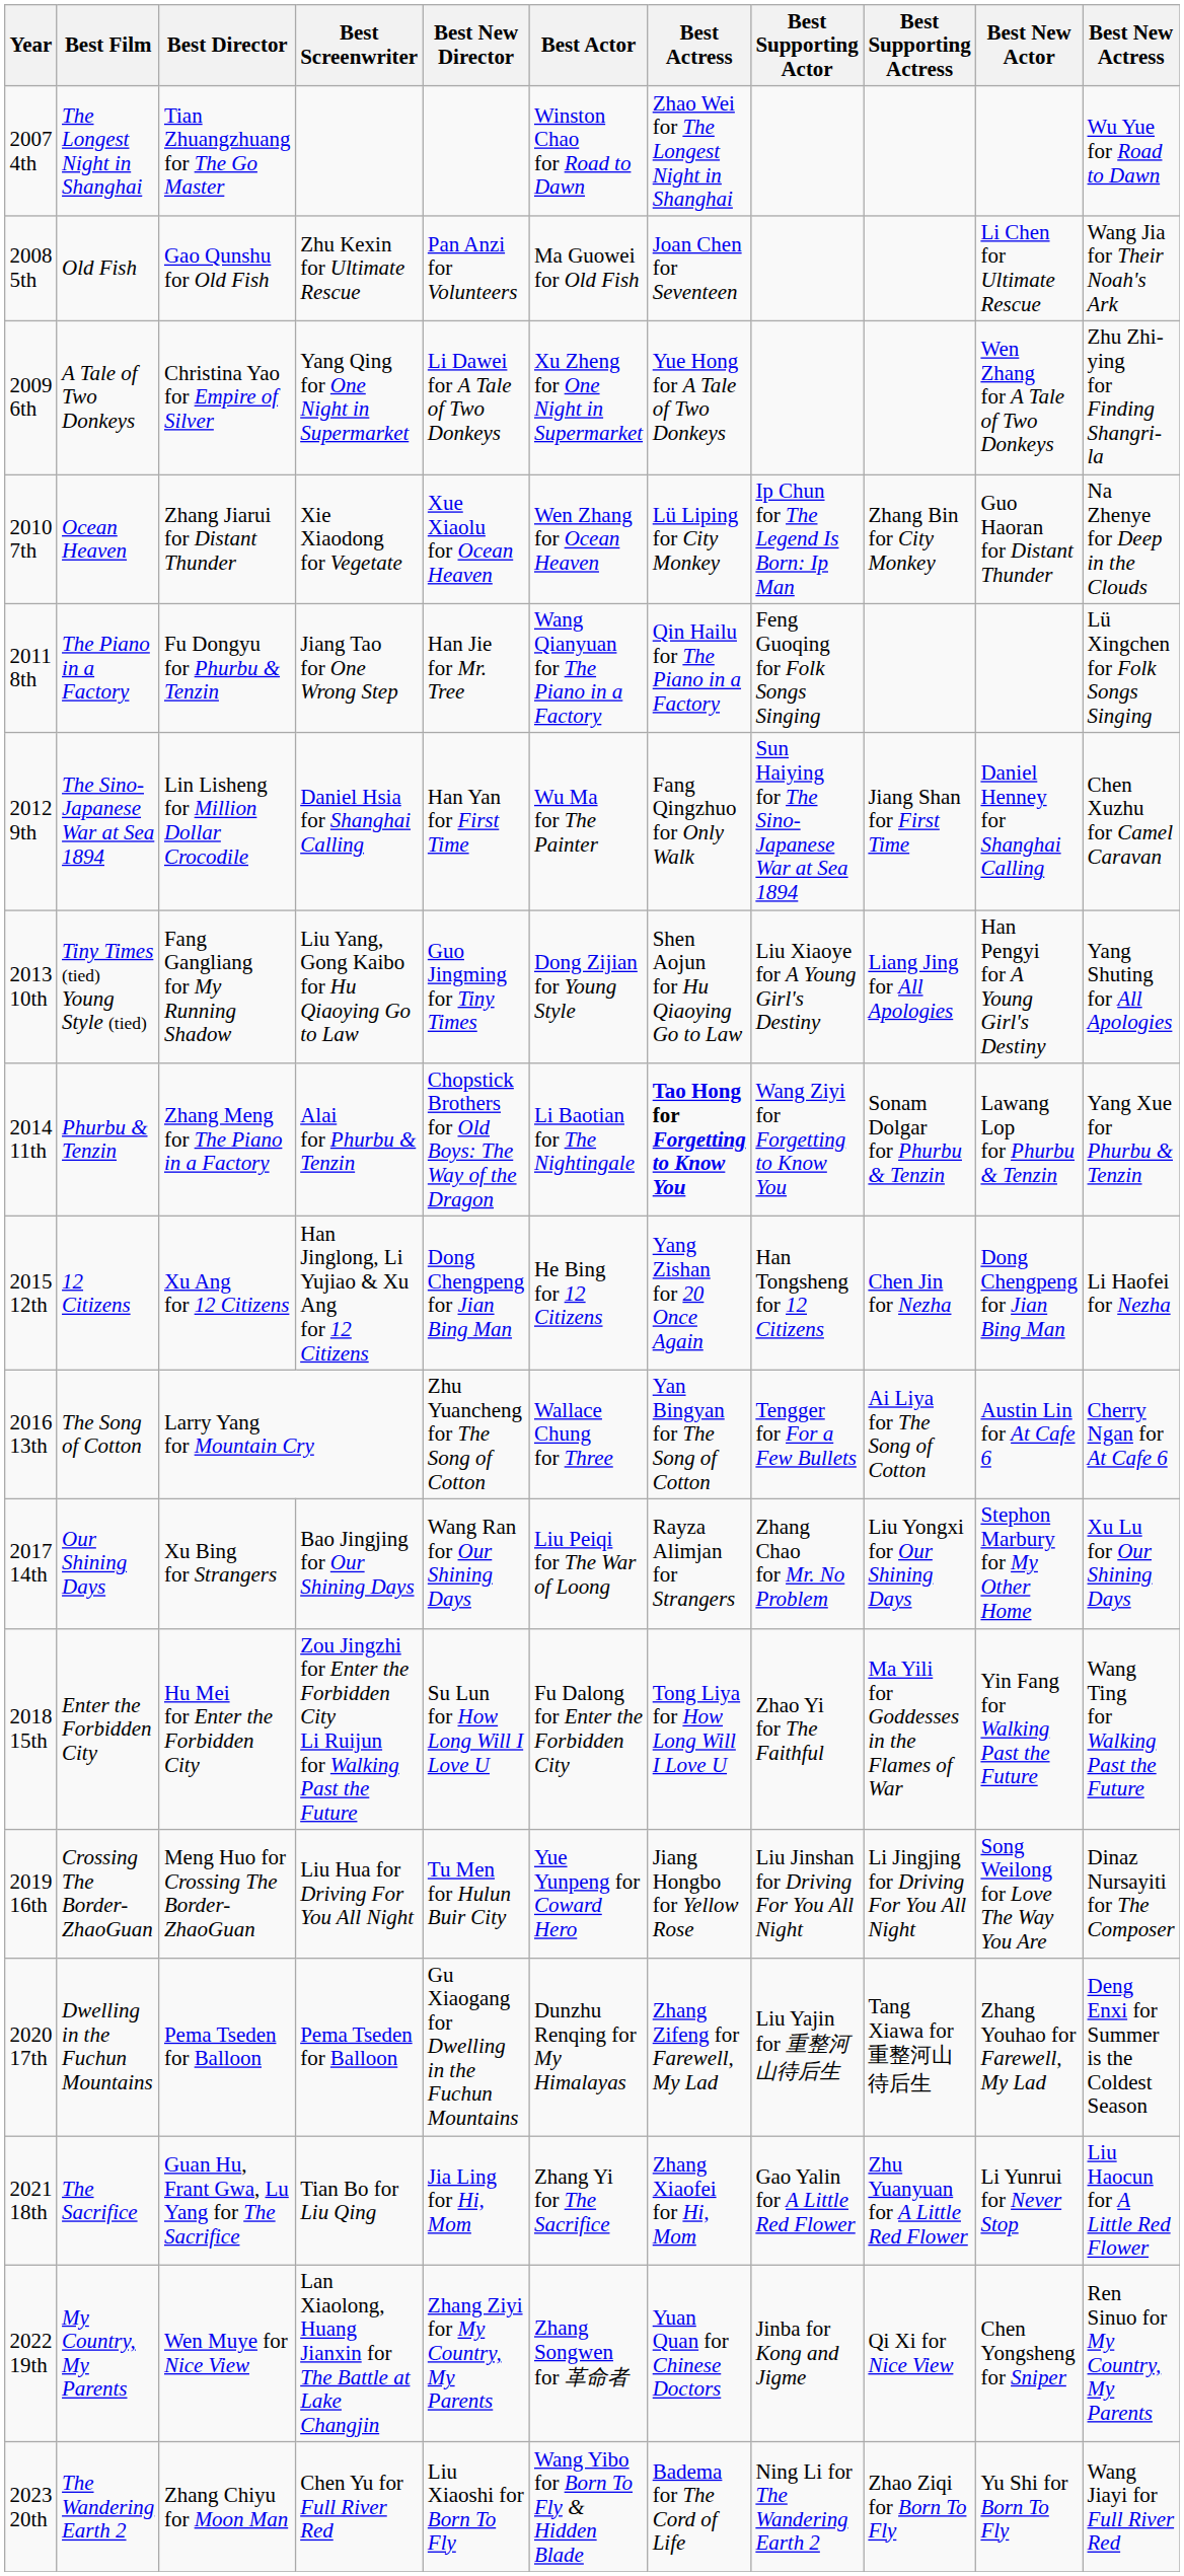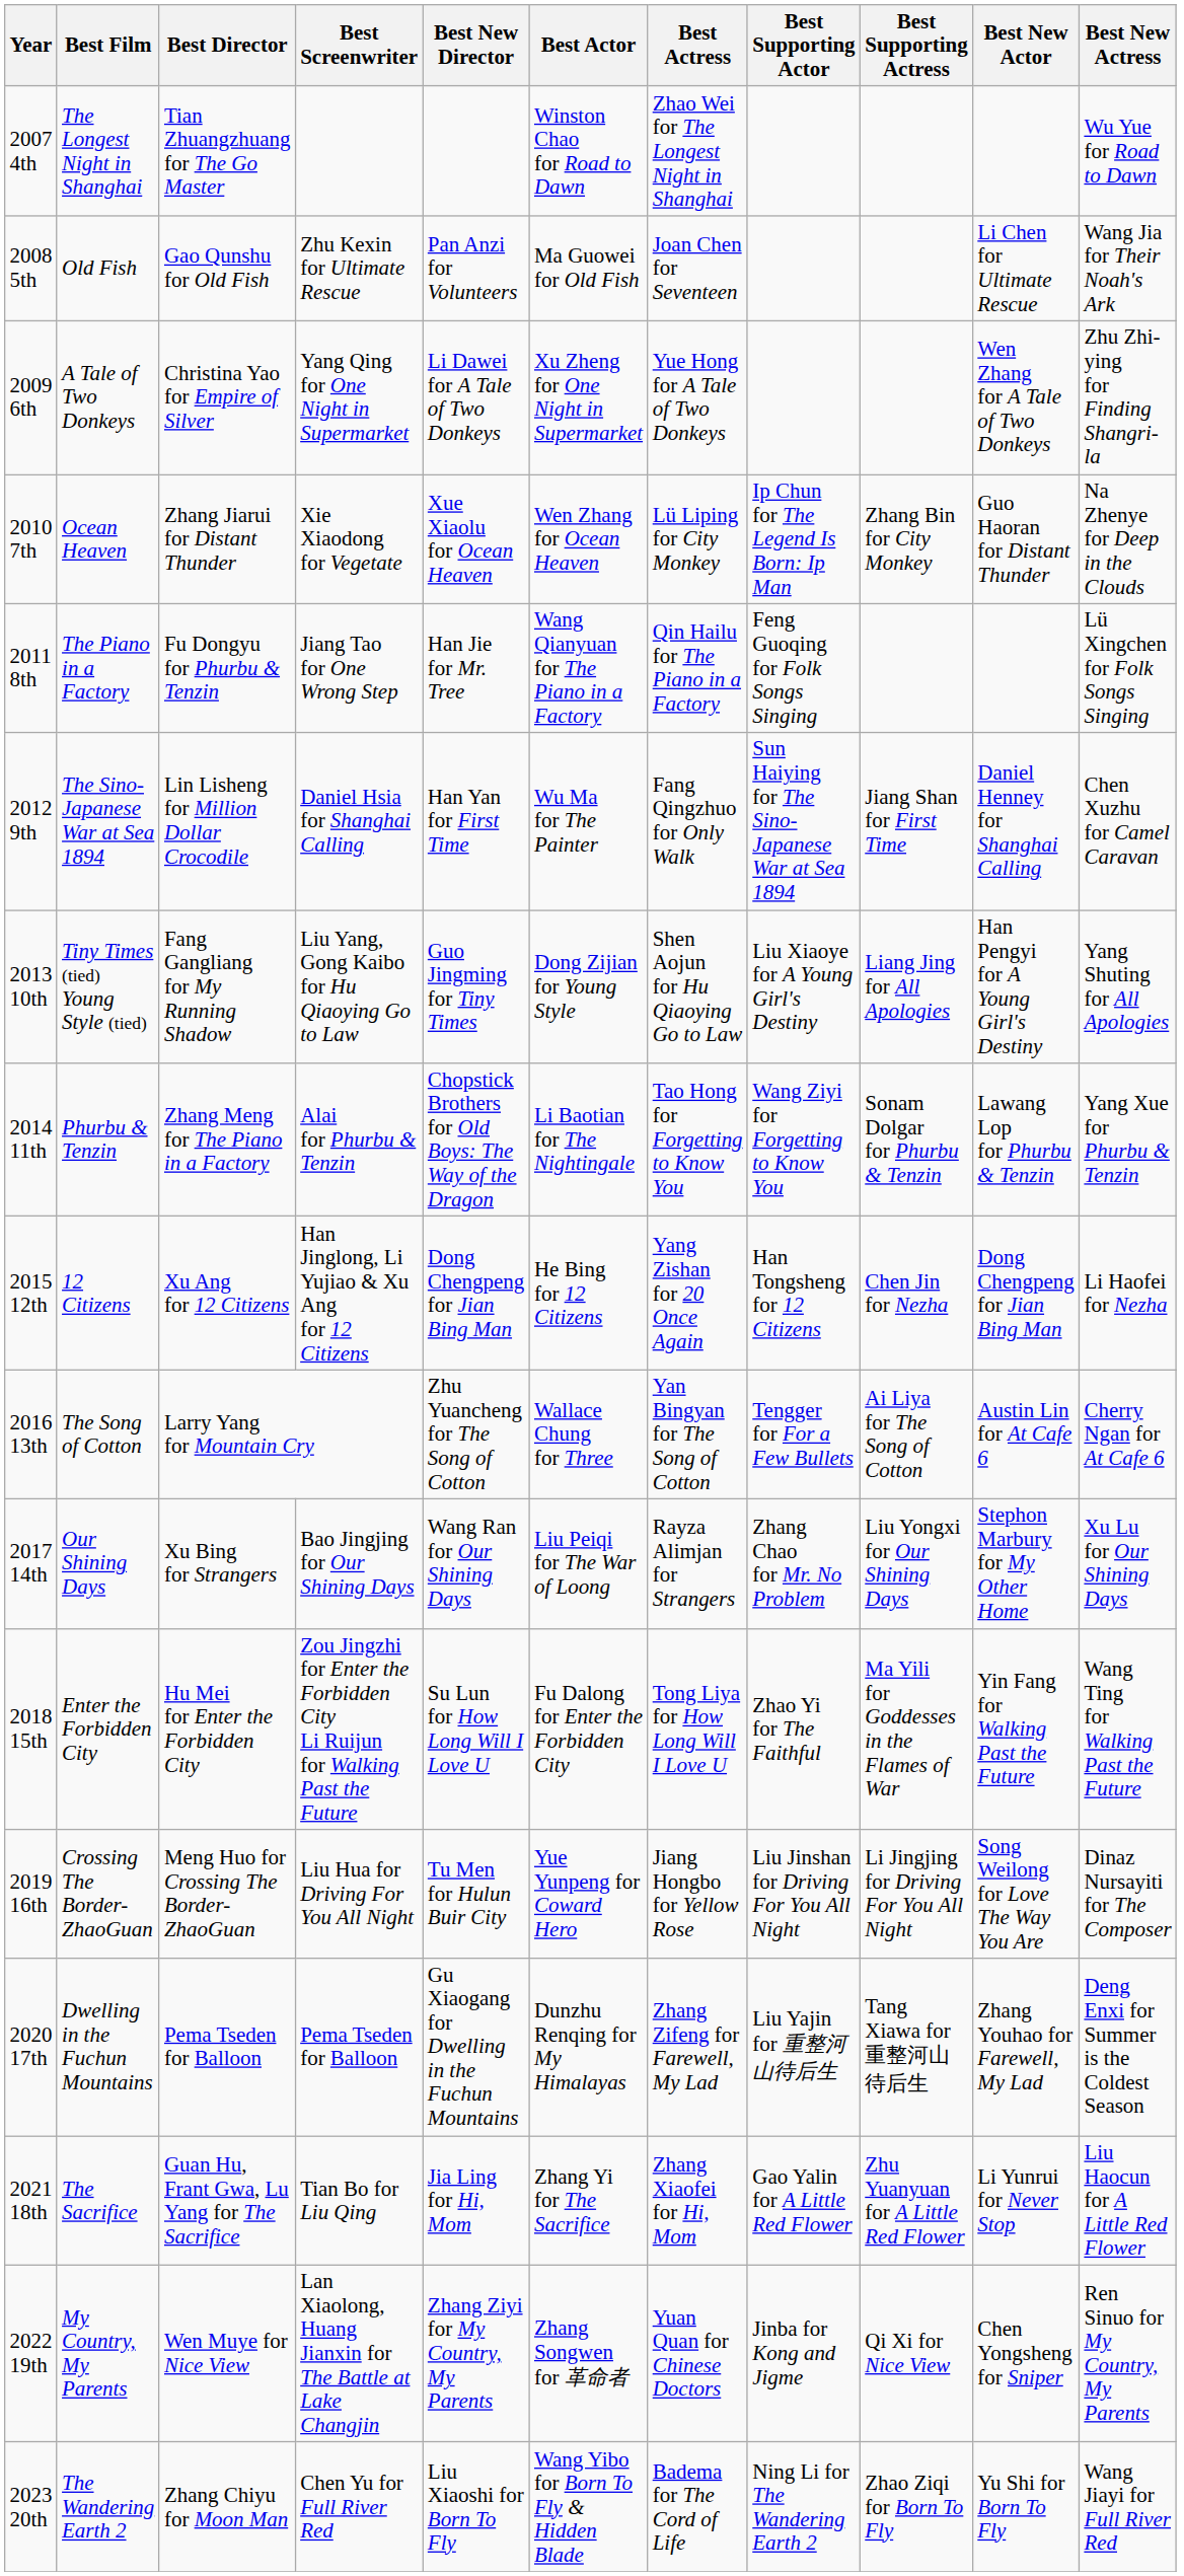2014 11th | Best Actress: bold -> normal
